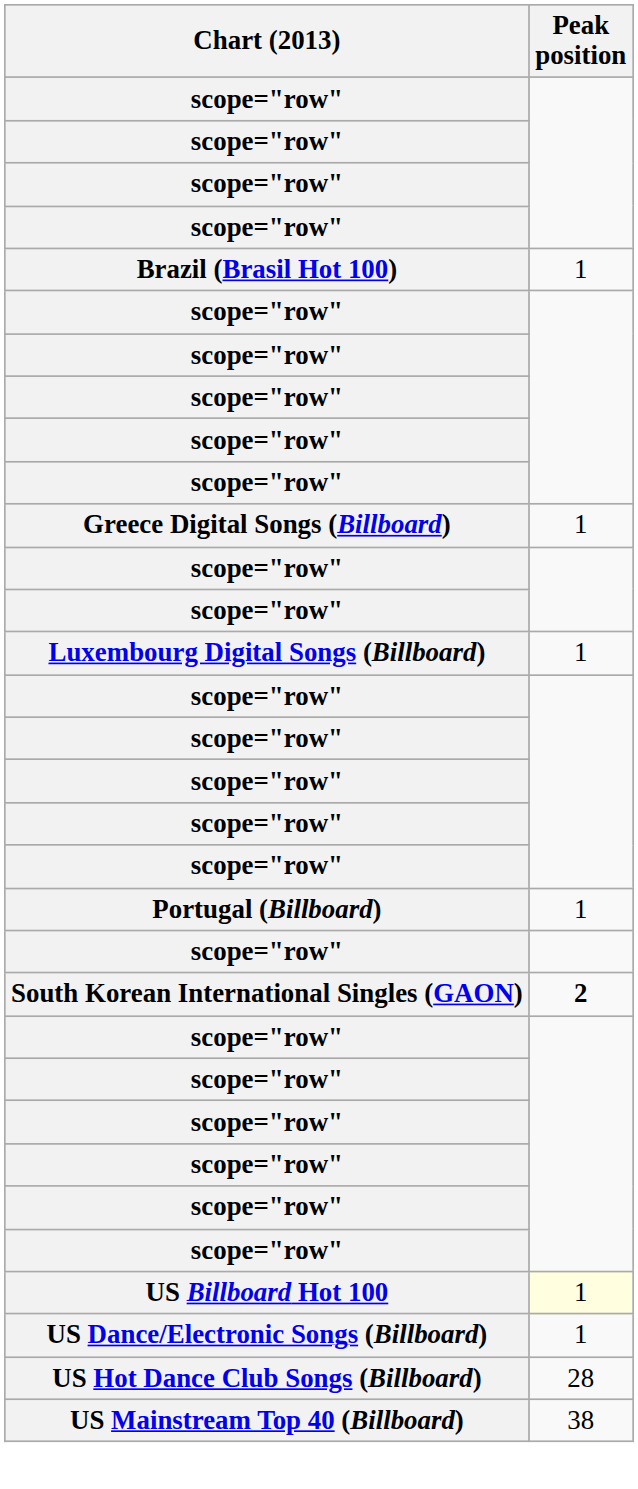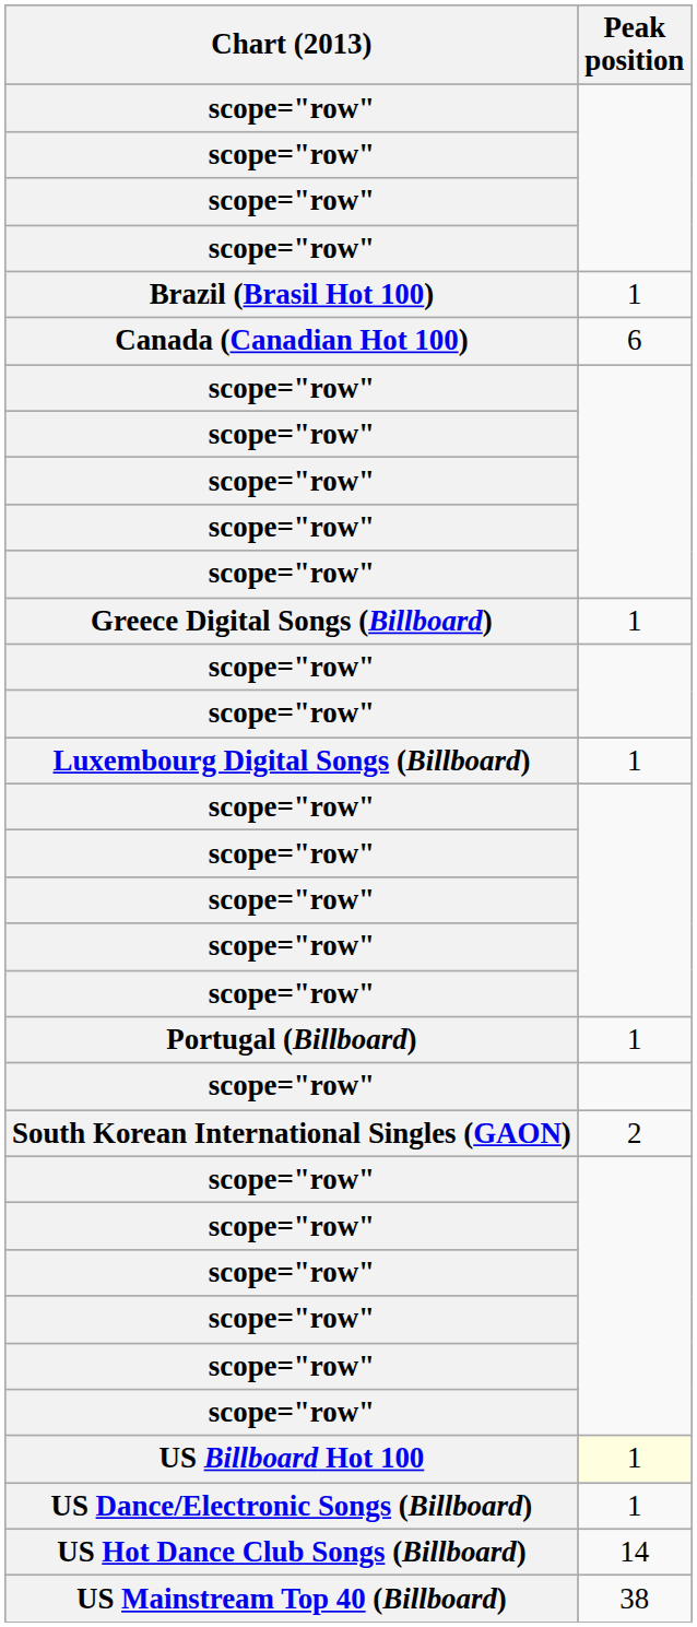+ row: Canada (Canadian Hot 100) | 6
South Korean International Singles (GAON) | Peak position: bold -> normal
US Hot Dance Club Songs (Billboard) | Peak position: 28 -> 14
